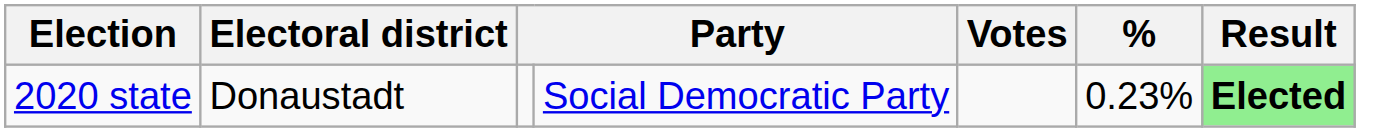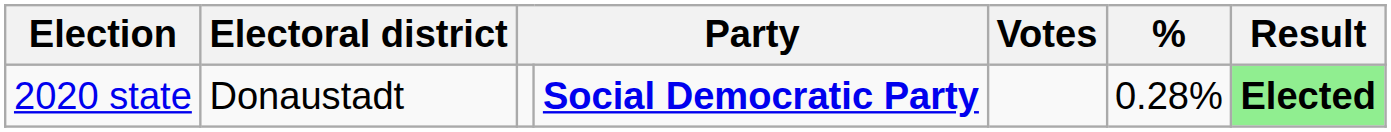2020 state | column 4: normal -> bold
2020 state | %: 0.23% -> 0.28%
